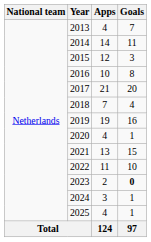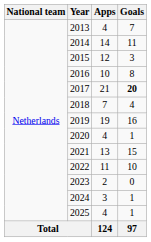2017 | Goals: normal -> bold
2023 | Goals: bold -> normal
